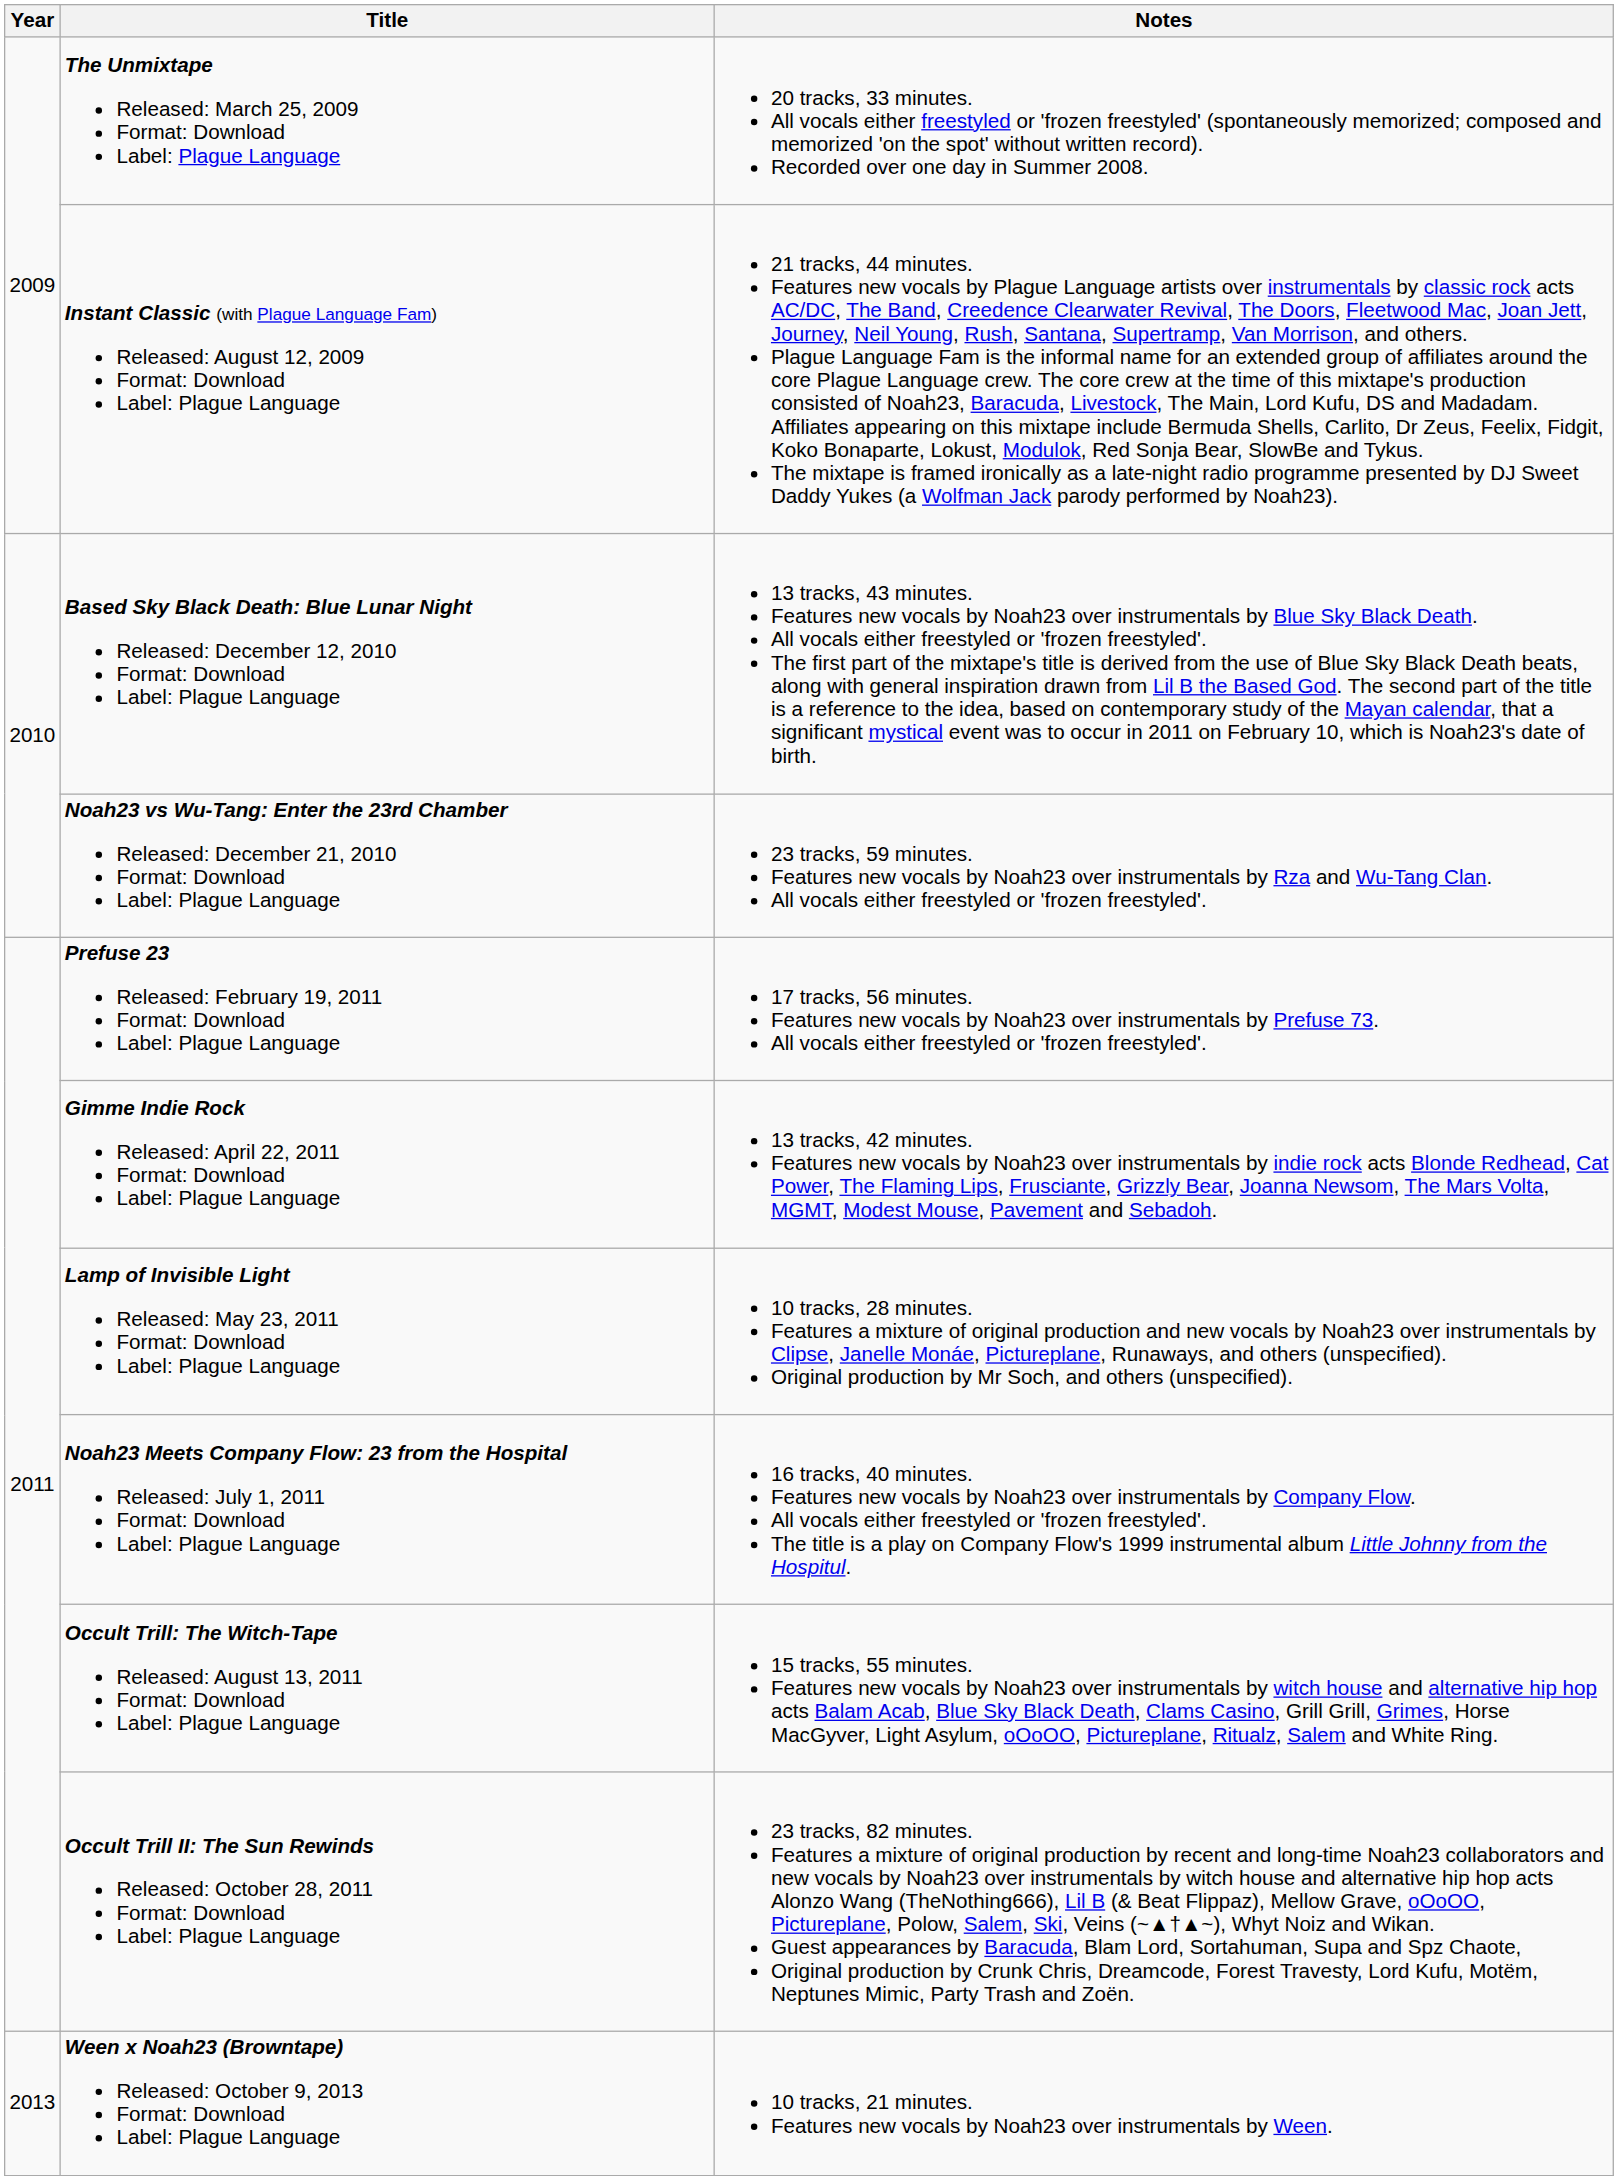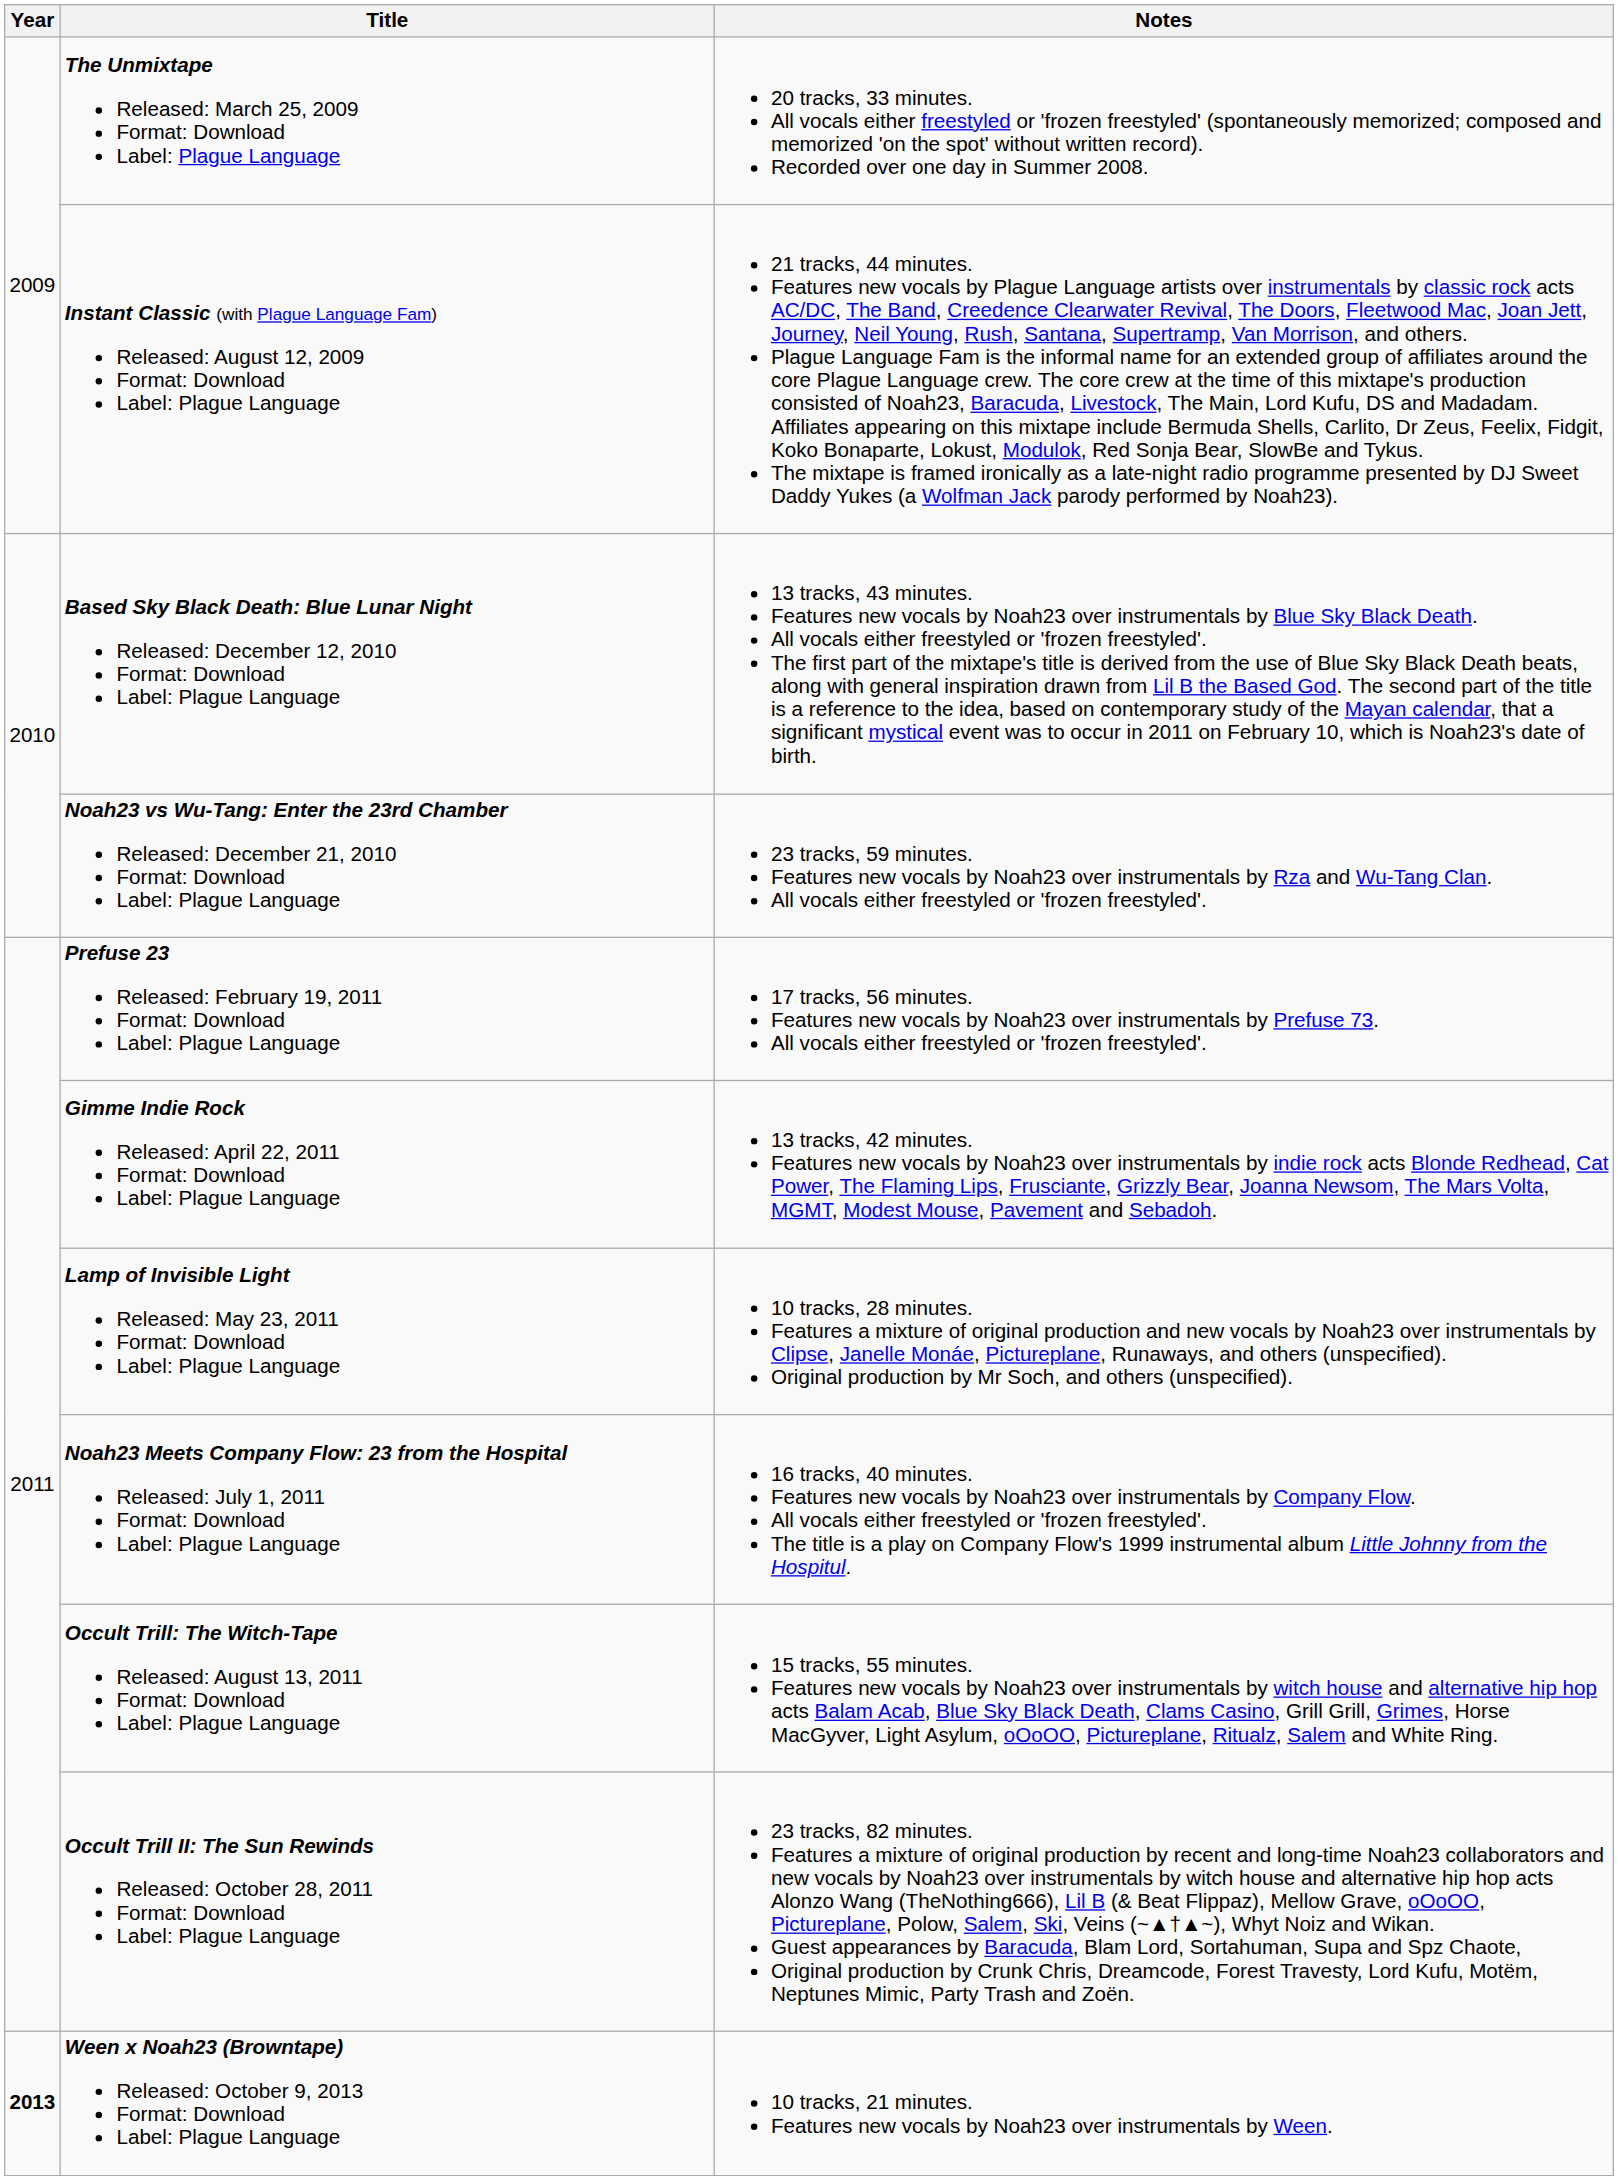row 12 | Year: normal -> bold
